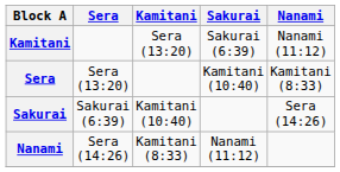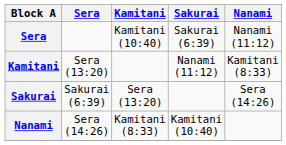row 2 | Block A: Kamitani -> Sera
row 2 | Kamitani: Sera (13:20) -> Kamitani (10:40)
row 3 | Block A: Sera -> Kamitani
row 3 | Sakurai: Kamitani (10:40) -> Nanami (11:12)
row 4 | Kamitani: Kamitani (10:40) -> Sera (13:20)
row 5 | Sakurai: Nanami (11:12) -> Kamitani (10:40)
